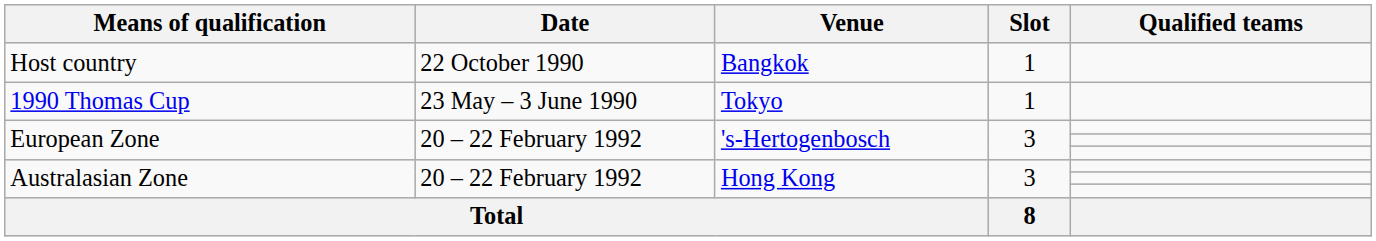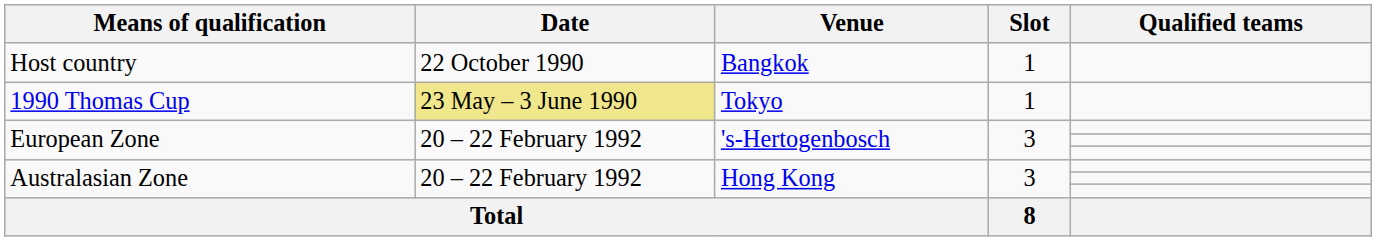1990 Thomas Cup | Date: no background -> khaki background
